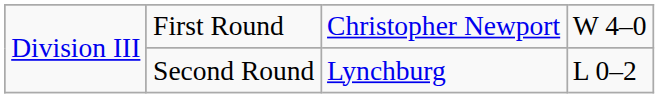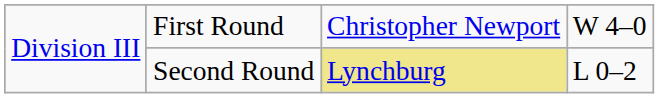Division III / Second Round | column 3: no background -> khaki background
